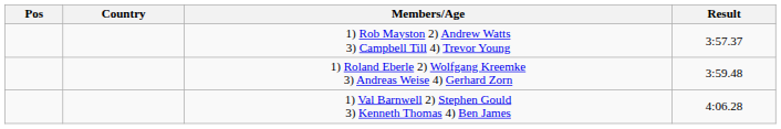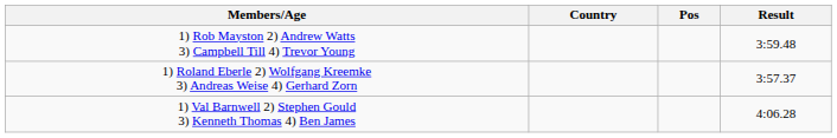columns swapped: Pos <-> Members/Age
row 2 | Result: 3:57.37 -> 3:59.48
row 3 | Result: 3:59.48 -> 3:57.37
